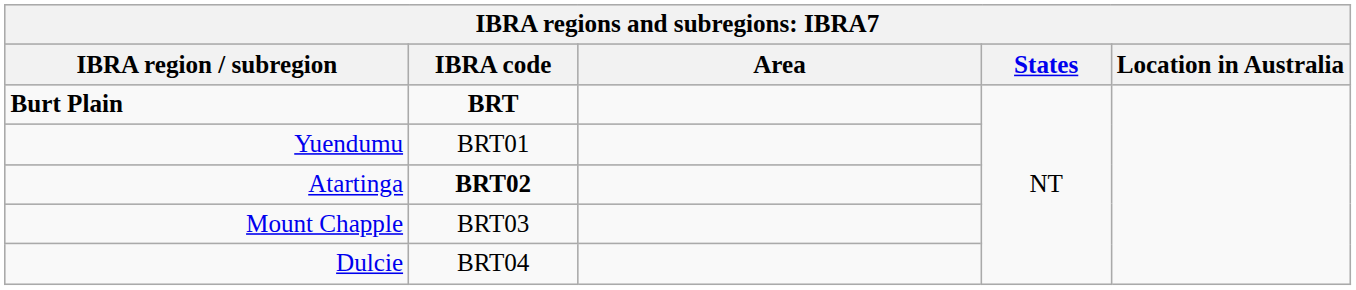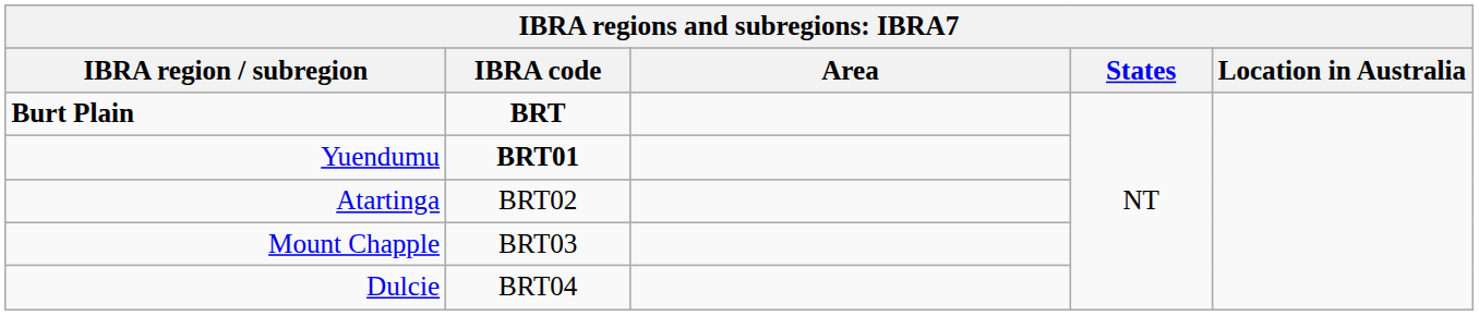Yuendumu | IBRA code: normal -> bold
Atartinga | IBRA code: bold -> normal
